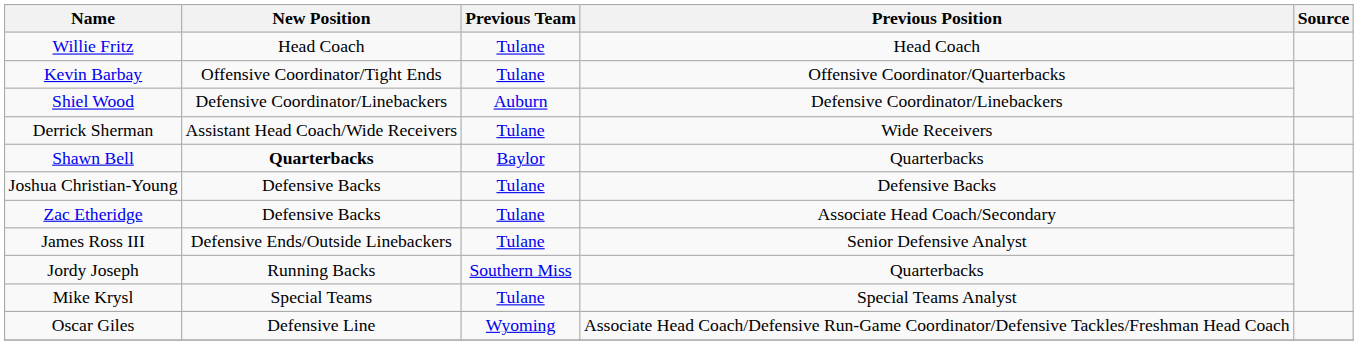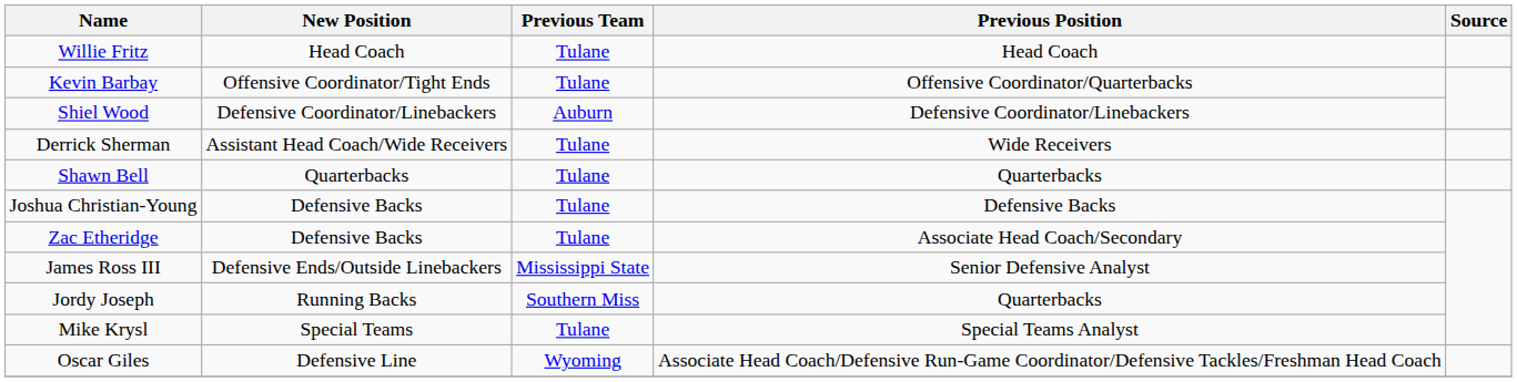Shawn Bell | New Position: bold -> normal
Shawn Bell | Previous Team: Baylor -> Tulane
James Ross III | Previous Team: Tulane -> Mississippi State
